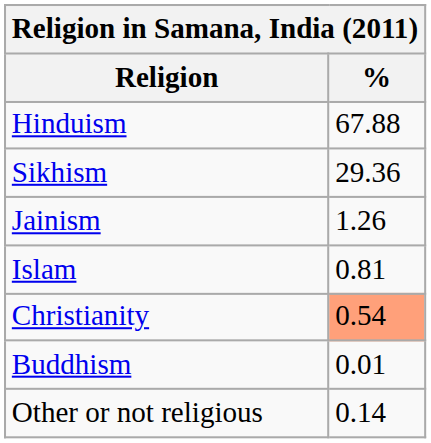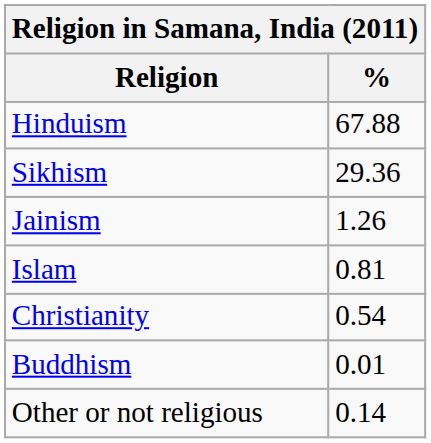Christianity | %: lightsalmon background -> no background
